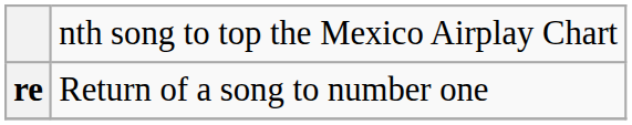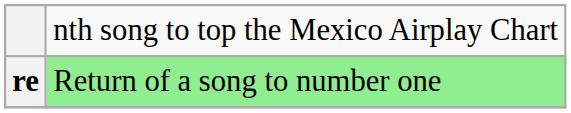re | column 2: no background -> lightgreen background
